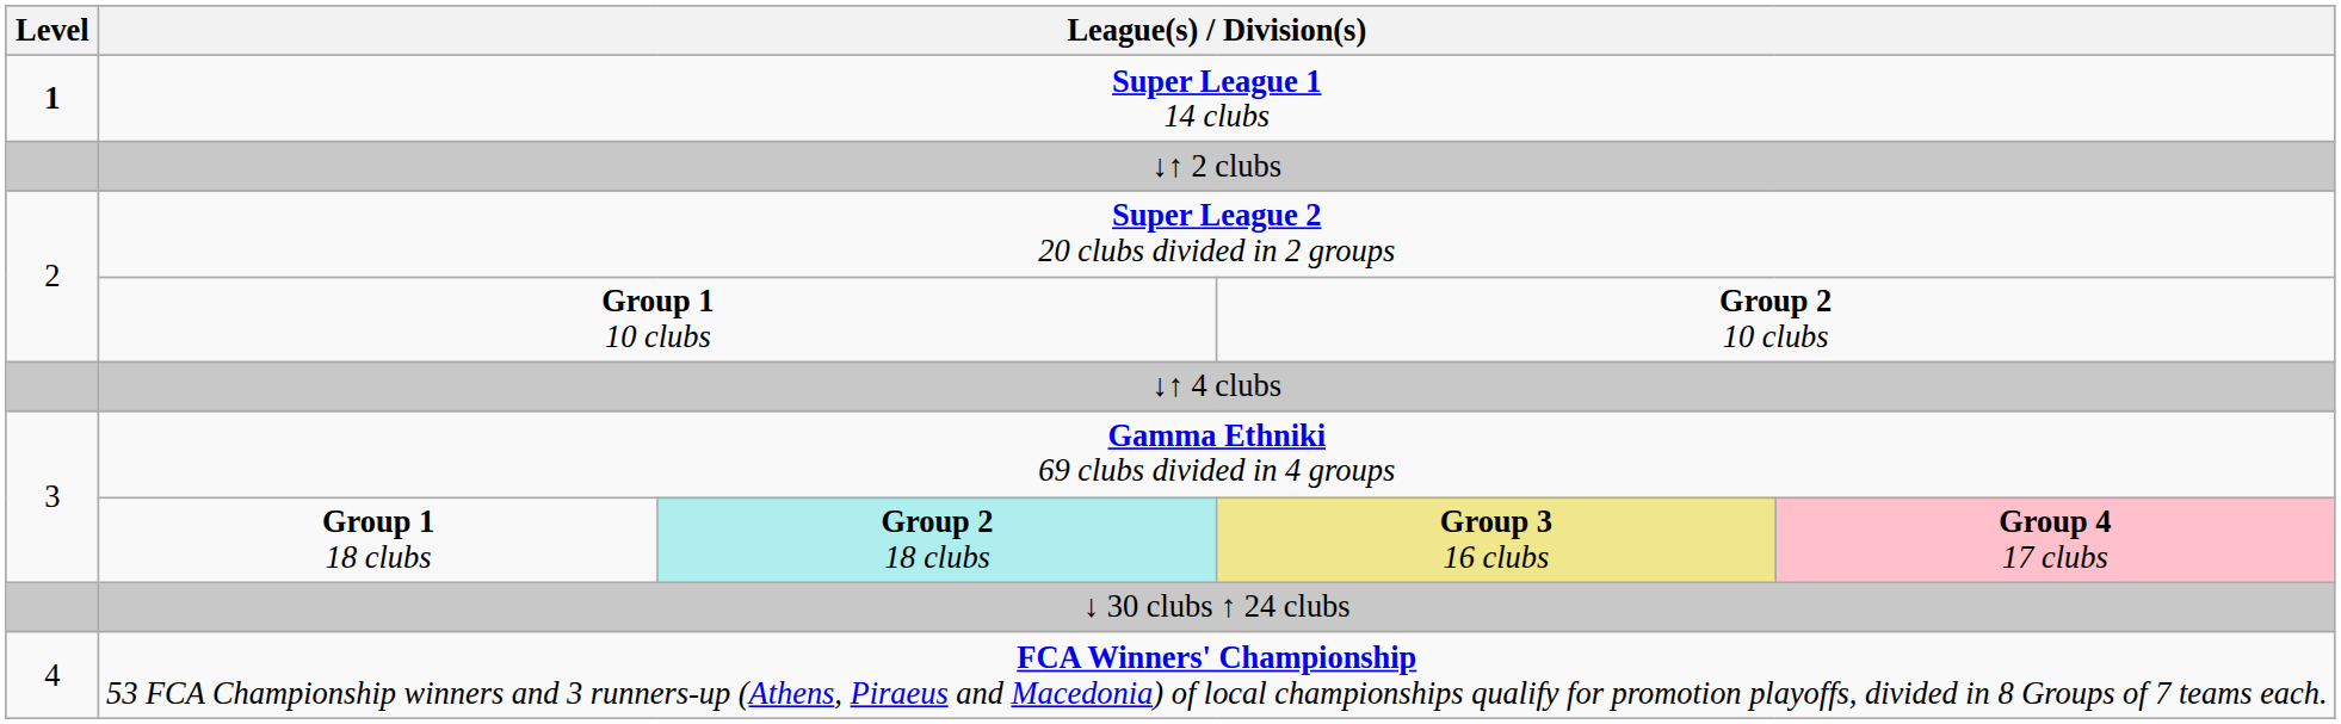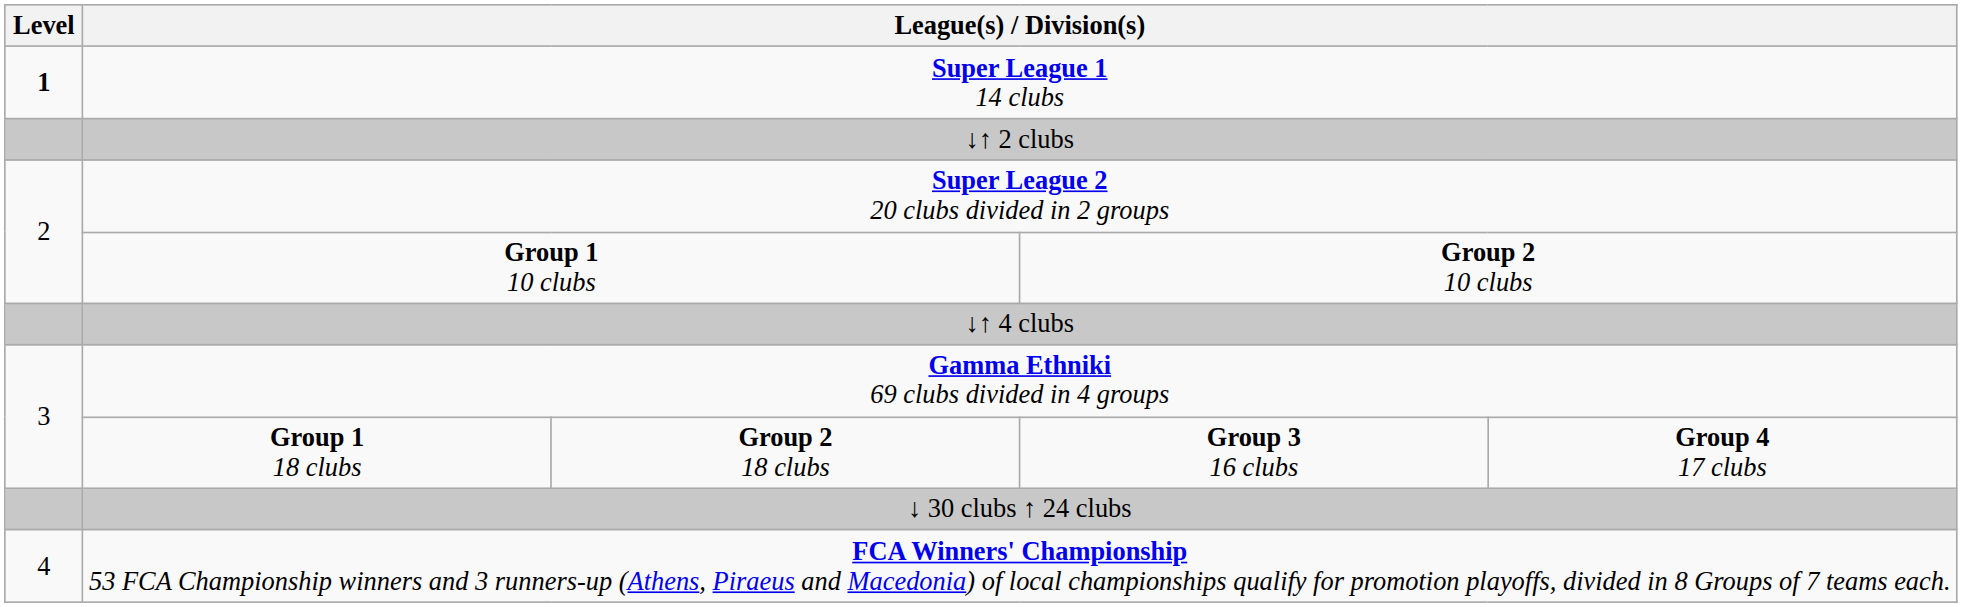Group 1 18 clubs | column 3: paleturquoise background -> no background
Group 1 18 clubs | column 4: khaki background -> no background
Group 1 18 clubs | column 5: pink background -> no background
